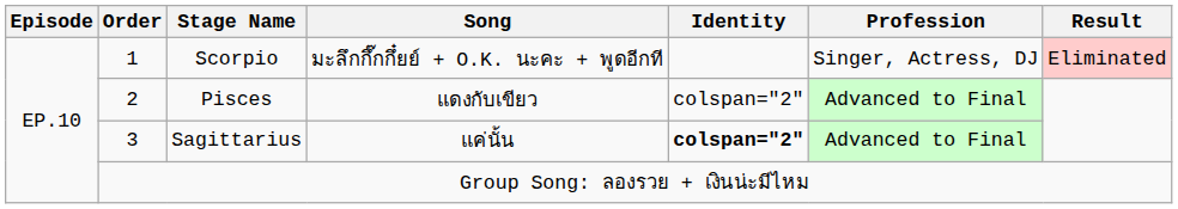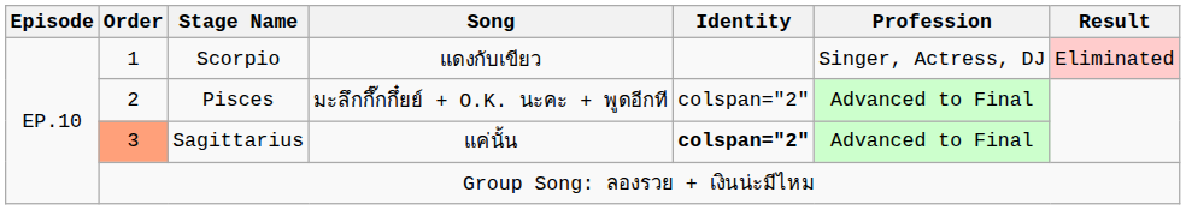Scorpio | Song: มะลึกกึ๊กกึ๋ยย์ + O.K. นะคะ + พูดอีกที -> แดงกับเขียว
Pisces | Song: แดงกับเขียว -> มะลึกกึ๊กกึ๋ยย์ + O.K. นะคะ + พูดอีกที
Sagittarius | Order: no background -> lightsalmon background
